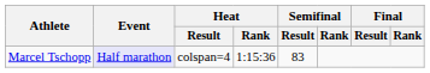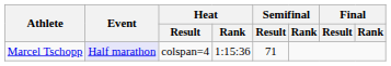Marcel Tschopp | Semifinal / Result: 83 -> 71
